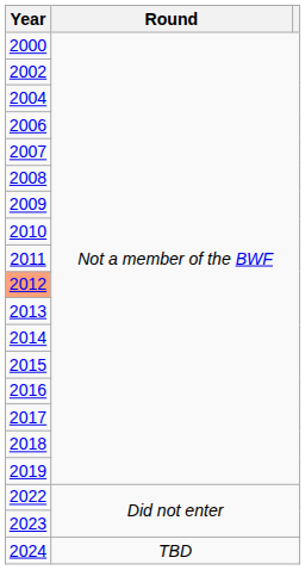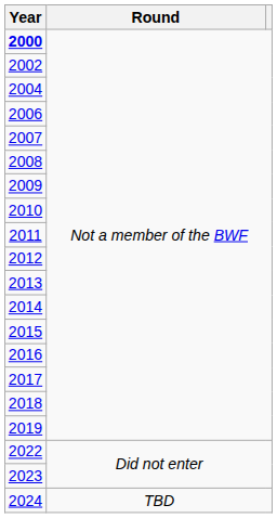2000 | Year: normal -> bold
2012 | Year: lightsalmon background -> no background
